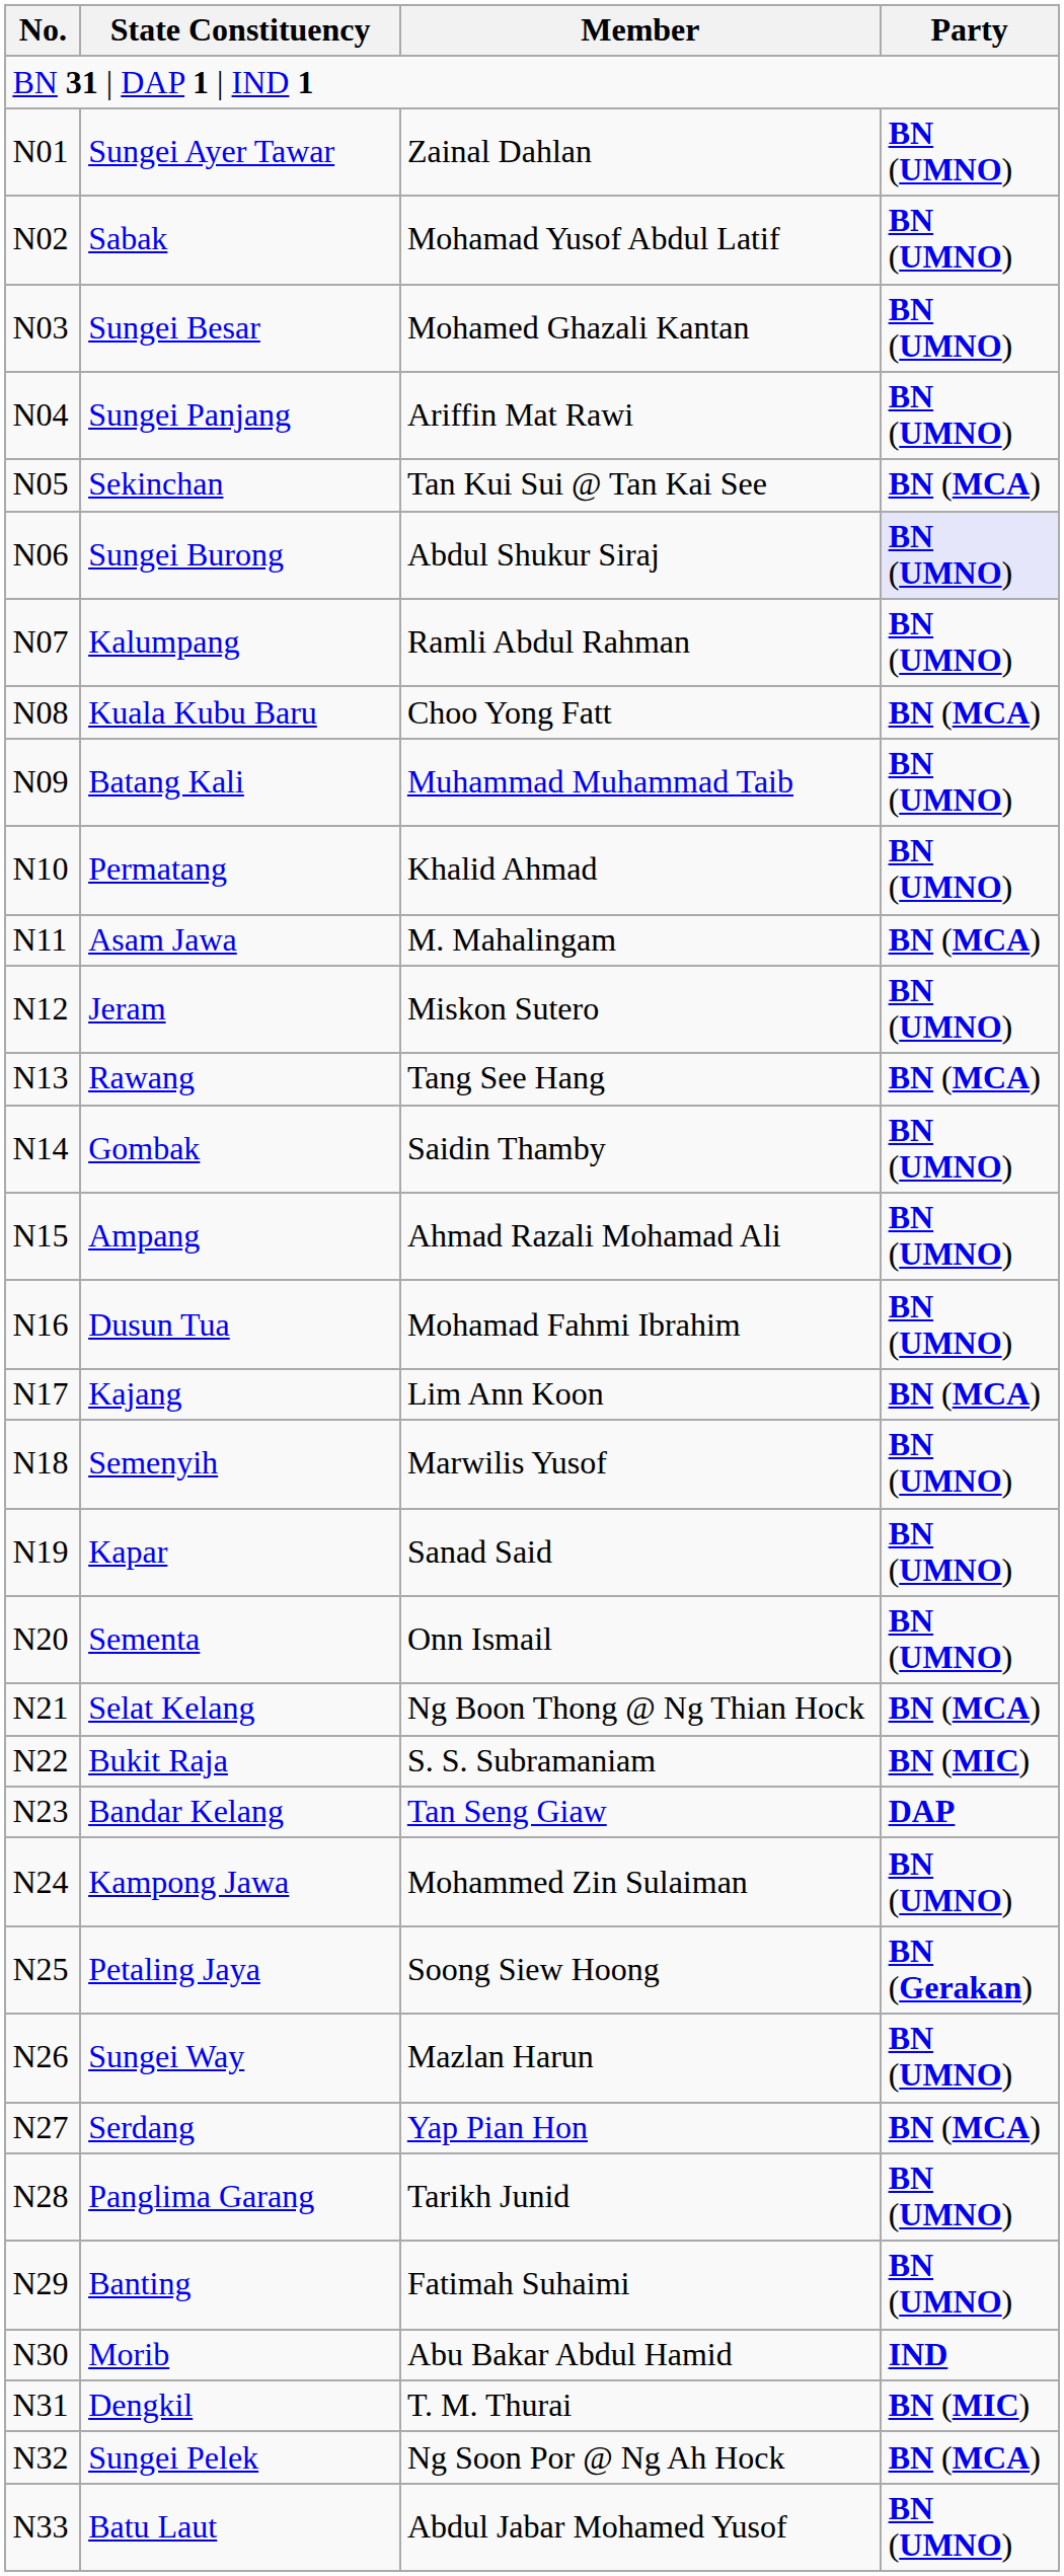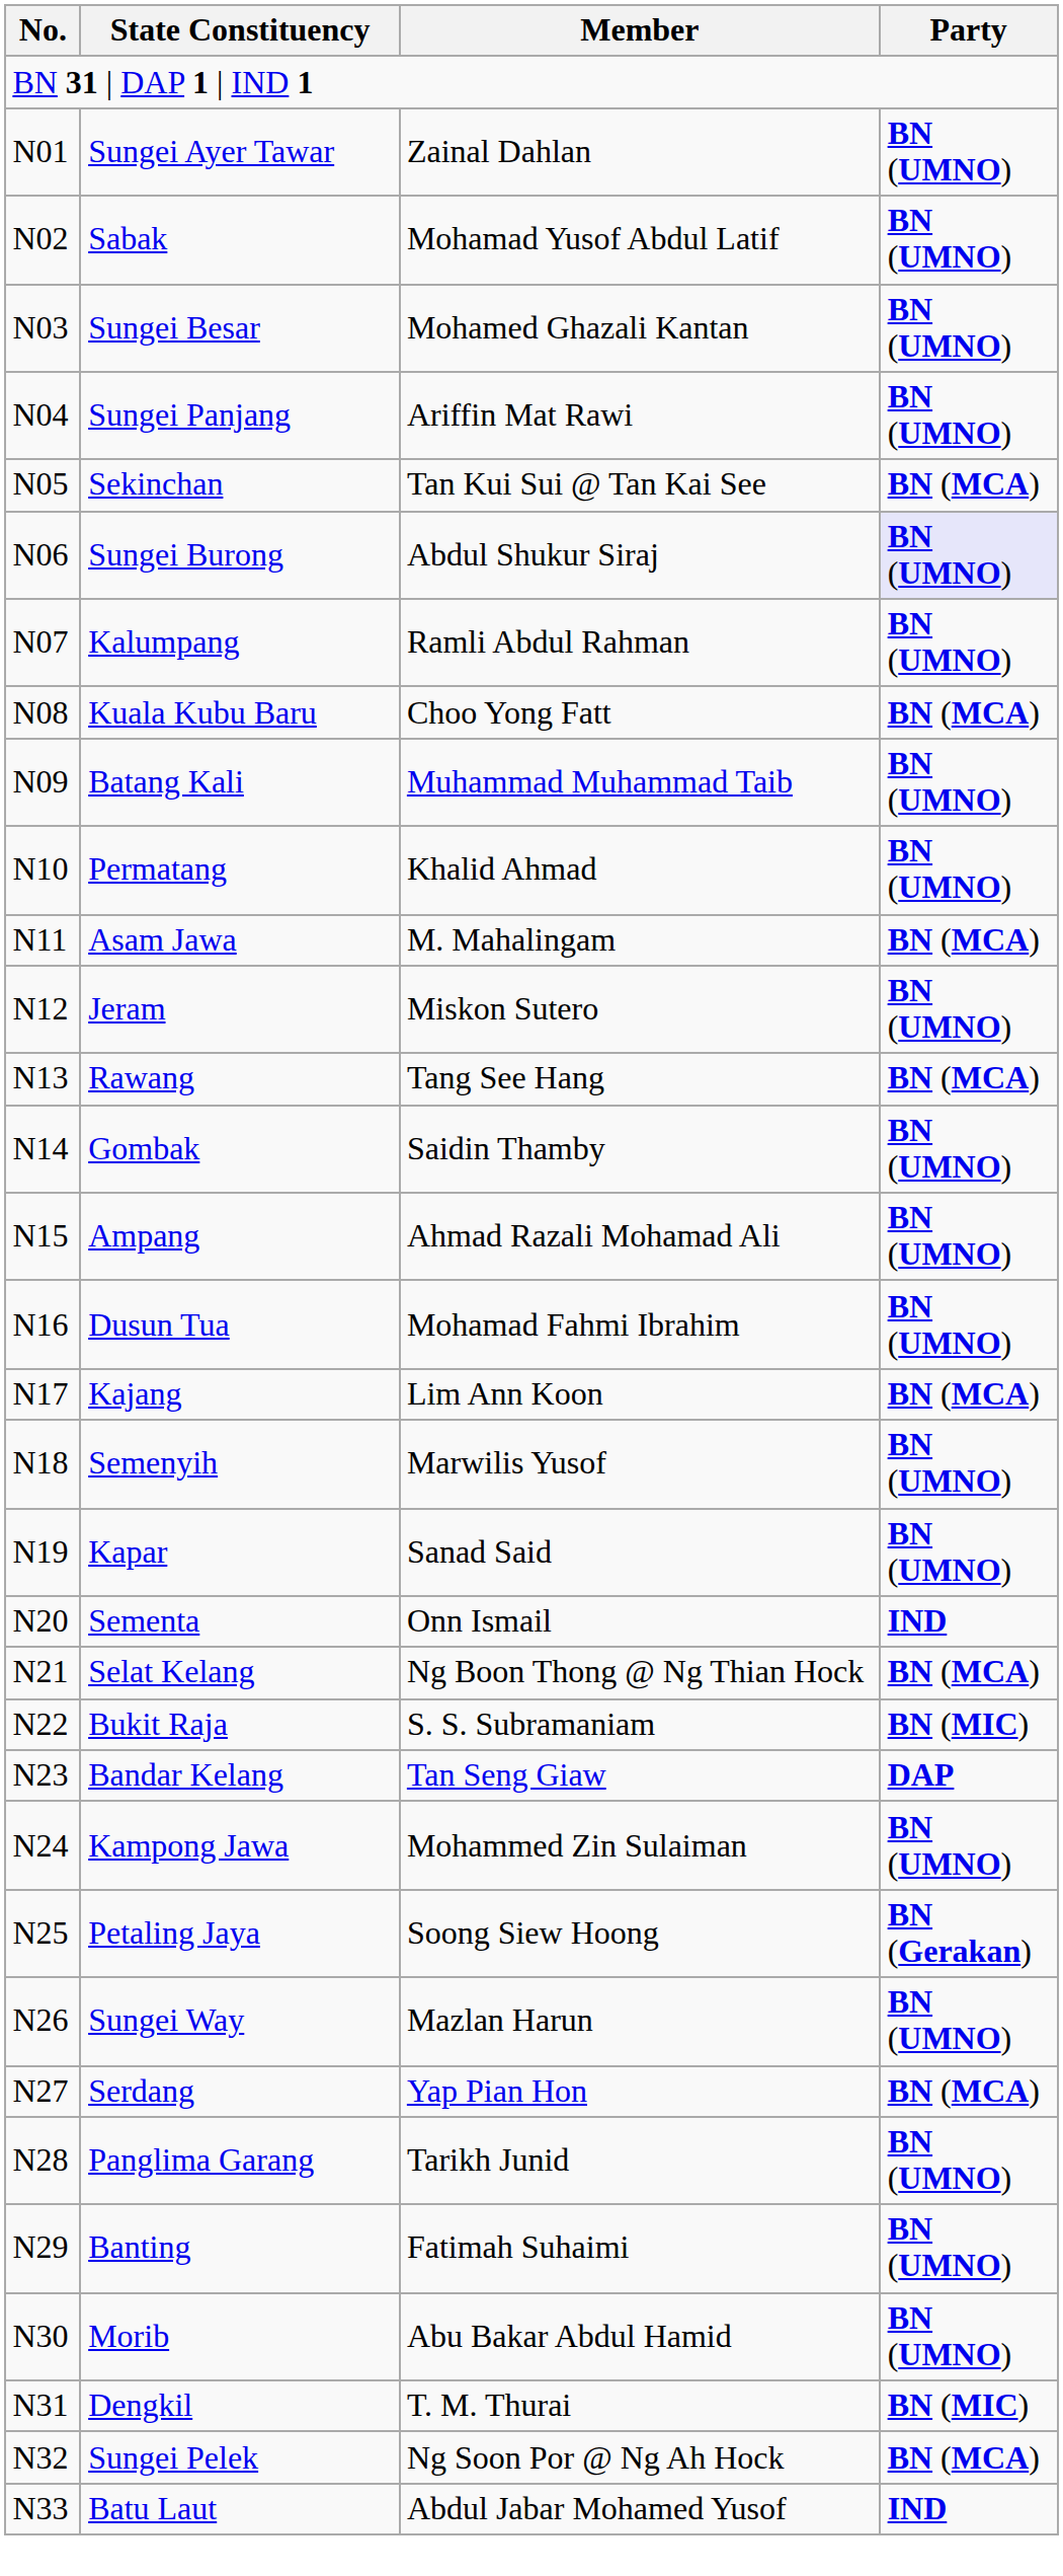Sementa | Party: BN (UMNO) -> IND
Morib | Party: IND -> BN (UMNO)
Batu Laut | Party: BN (UMNO) -> IND
